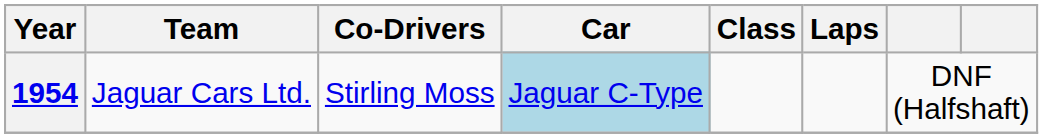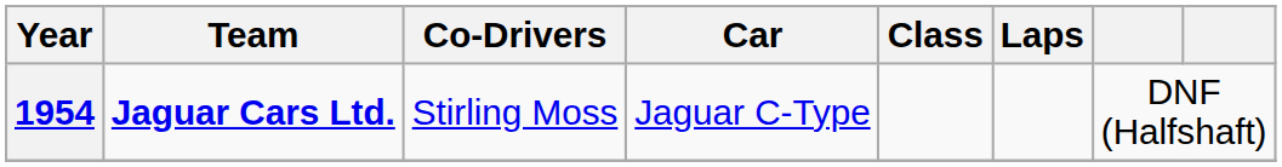1954 | Team: normal -> bold
1954 | Car: lightblue background -> no background
